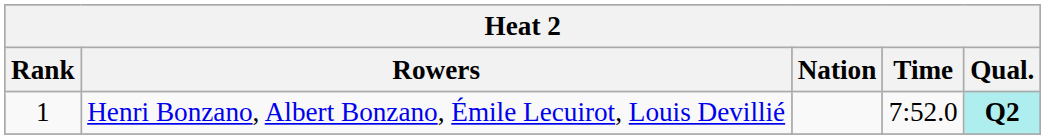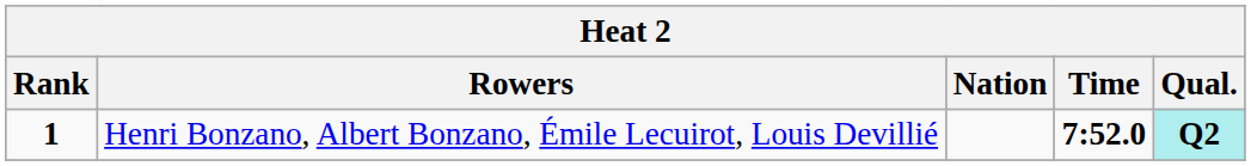row 3 | Rank: normal -> bold
row 3 | Time: normal -> bold
